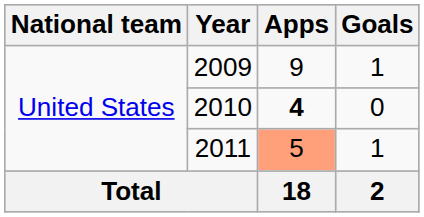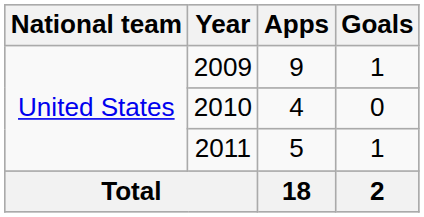2010 | Apps: bold -> normal
2011 | Apps: lightsalmon background -> no background
